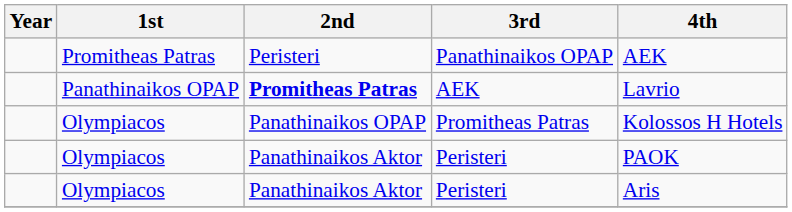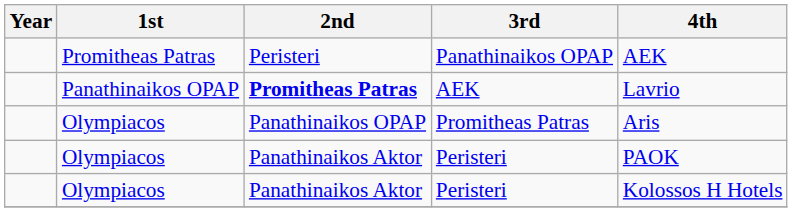row 4 | 4th: Kolossos H Hotels -> Aris
row 6 | 4th: Aris -> Kolossos H Hotels
